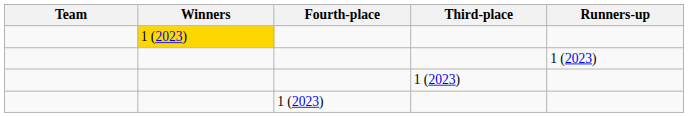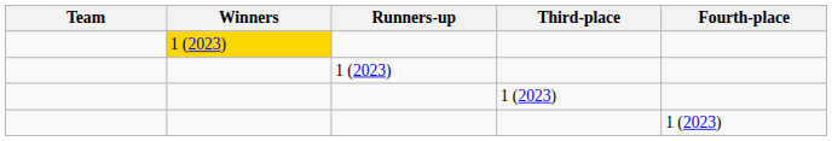columns swapped: Runners-up <-> Fourth-place
